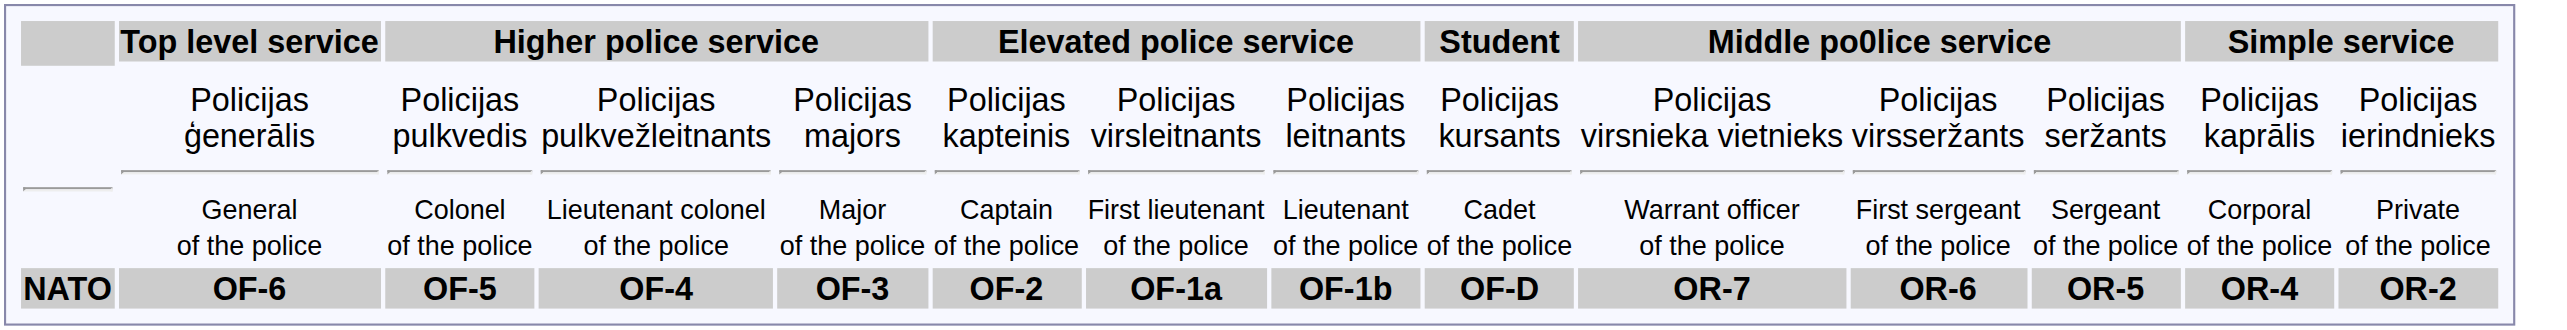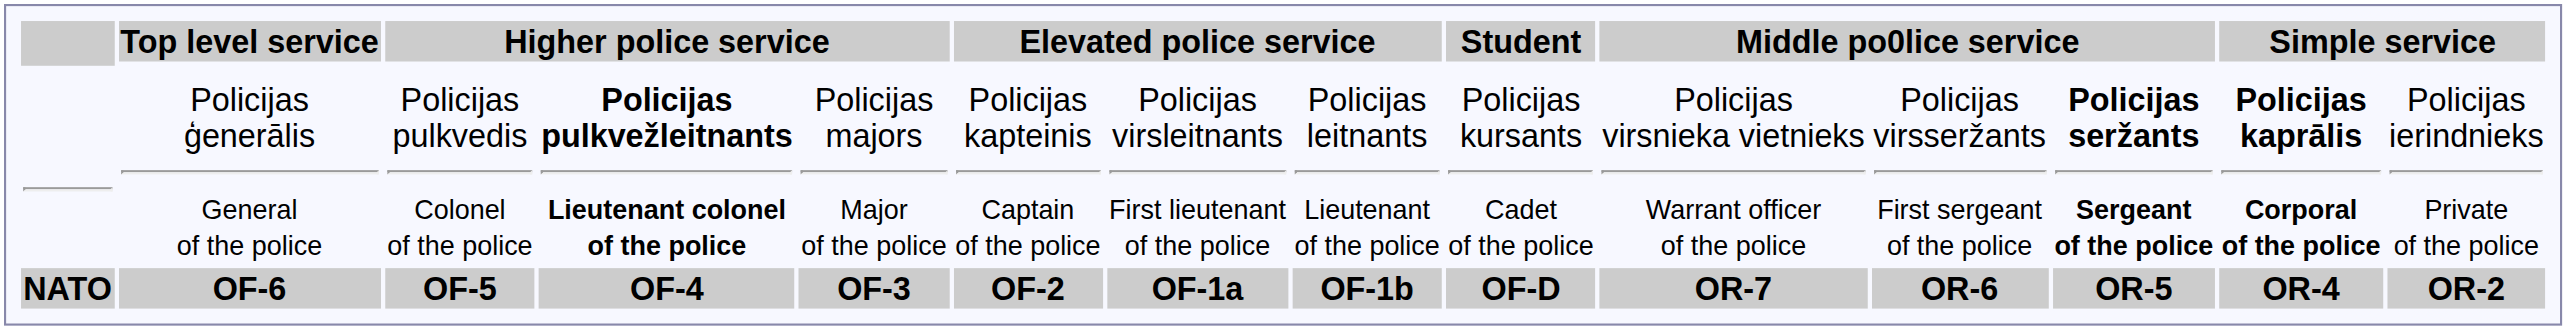Policijas ģenerālis General of the police | column 4: normal -> bold
Policijas ģenerālis General of the police | column 12: normal -> bold
Policijas ģenerālis General of the police | column 13: normal -> bold
